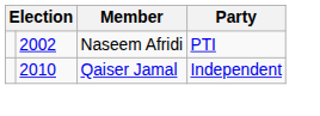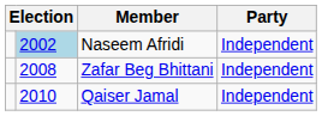Naseem Afridi | column 2: no background -> lightblue background
Naseem Afridi | Party: PTI -> Independent
+ row: 2008 | Zafar Beg Bhittani | Independent
